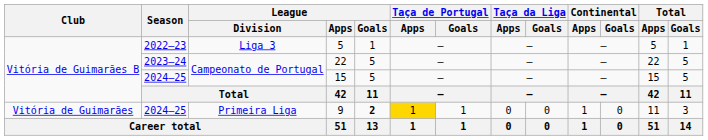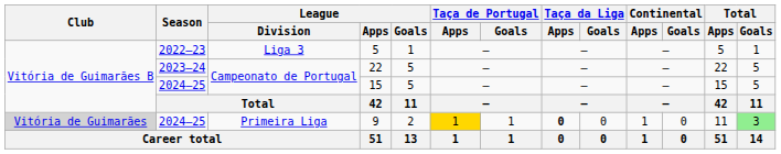9 | Club: no background -> lightgrey background
9 | League / Goals: bold -> normal
9 | Taça da Liga / Apps: normal -> bold
9 | Total / Goals: no background -> lightgreen background
